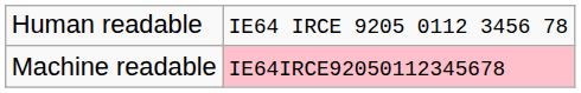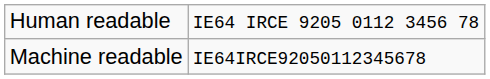Machine readable | column 2: pink background -> no background
